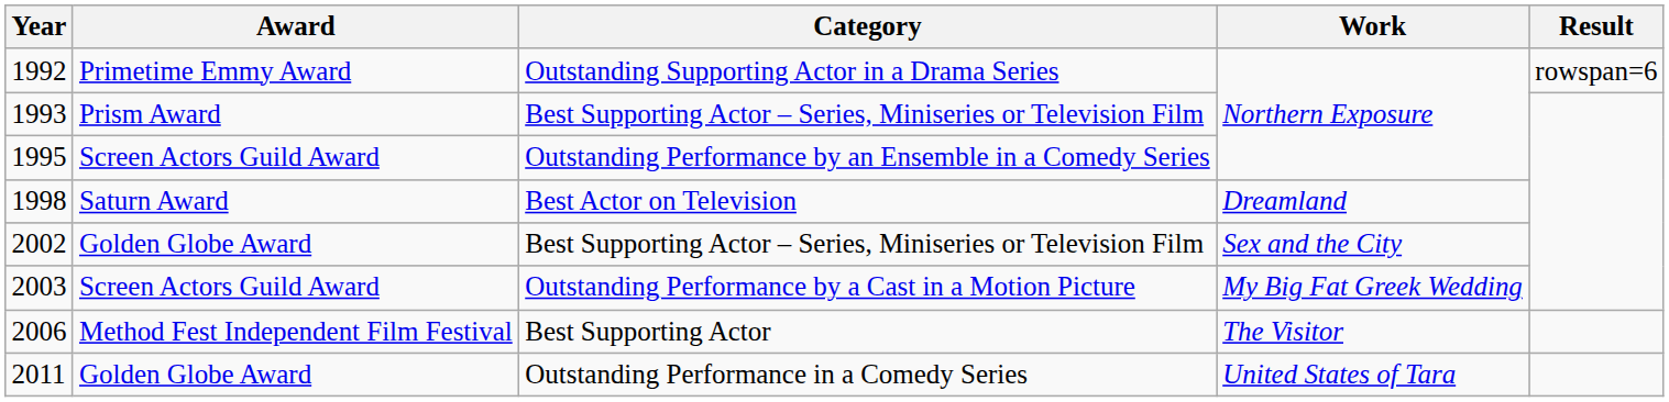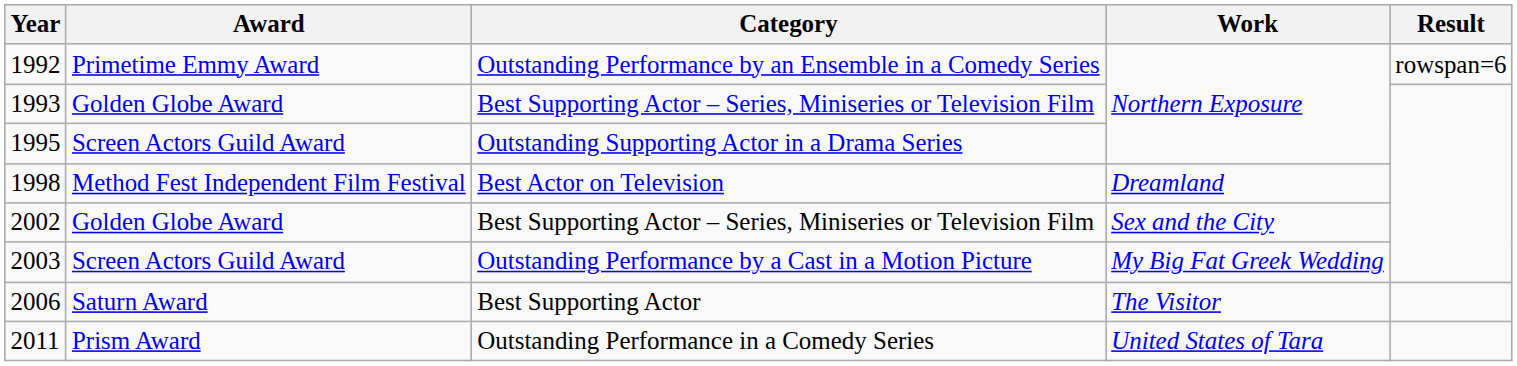1992 | Category: Outstanding Supporting Actor in a Drama Series -> Outstanding Performance by an Ensemble in a Comedy Series
1993 | Award: Prism Award -> Golden Globe Award
1995 | Category: Outstanding Performance by an Ensemble in a Comedy Series -> Outstanding Supporting Actor in a Drama Series
1998 | Award: Saturn Award -> Method Fest Independent Film Festival
2006 | Award: Method Fest Independent Film Festival -> Saturn Award
2011 | Award: Golden Globe Award -> Prism Award
